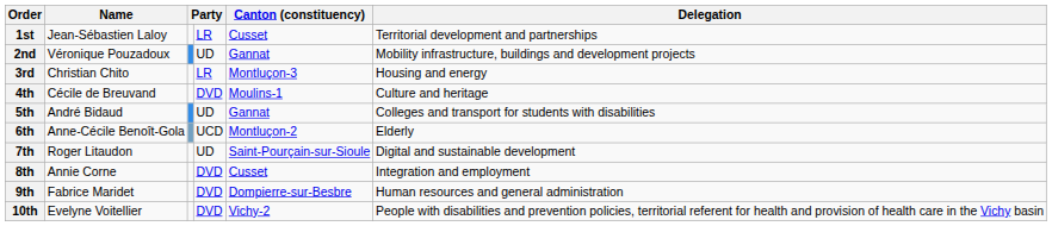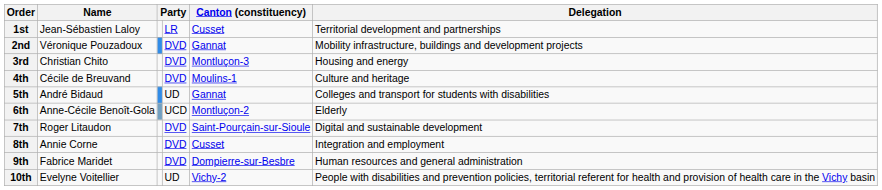2nd | column 4: UD -> DVD
3rd | column 4: LR -> DVD
7th | column 4: UD -> DVD
10th | column 4: DVD -> UD
